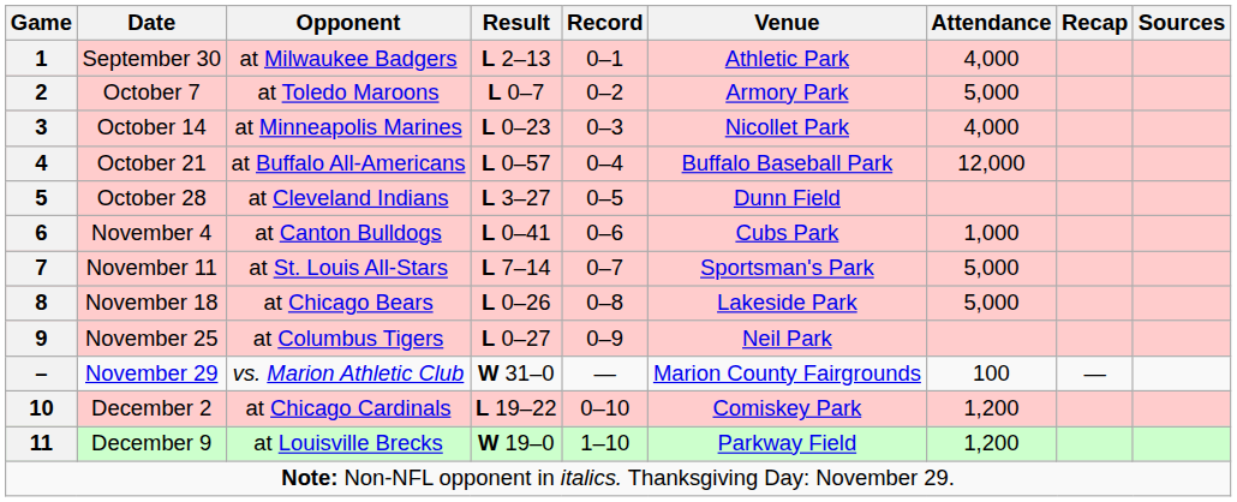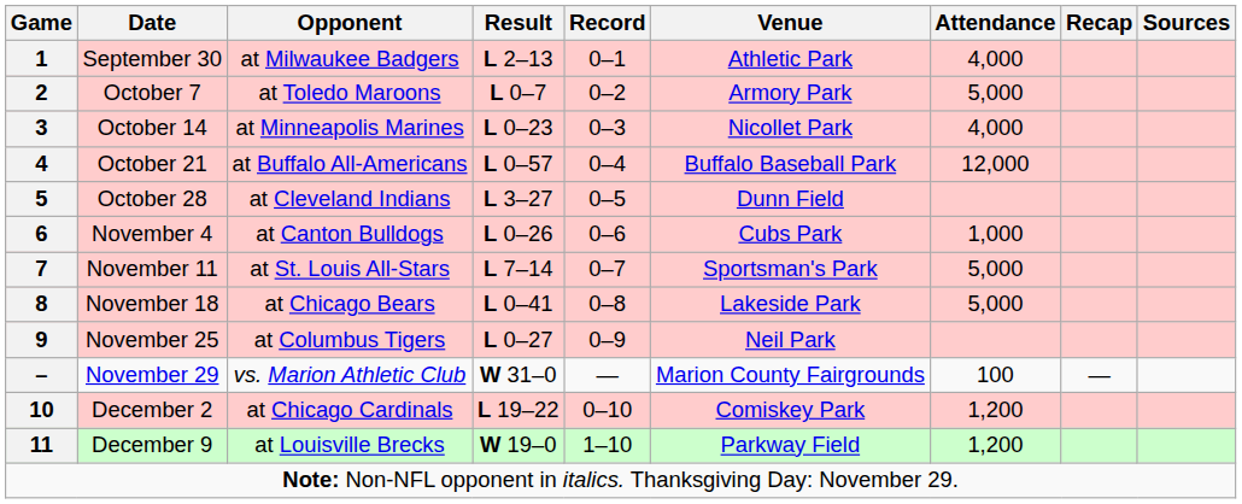6 | Result: L 0–41 -> L 0–26
8 | Result: L 0–26 -> L 0–41
